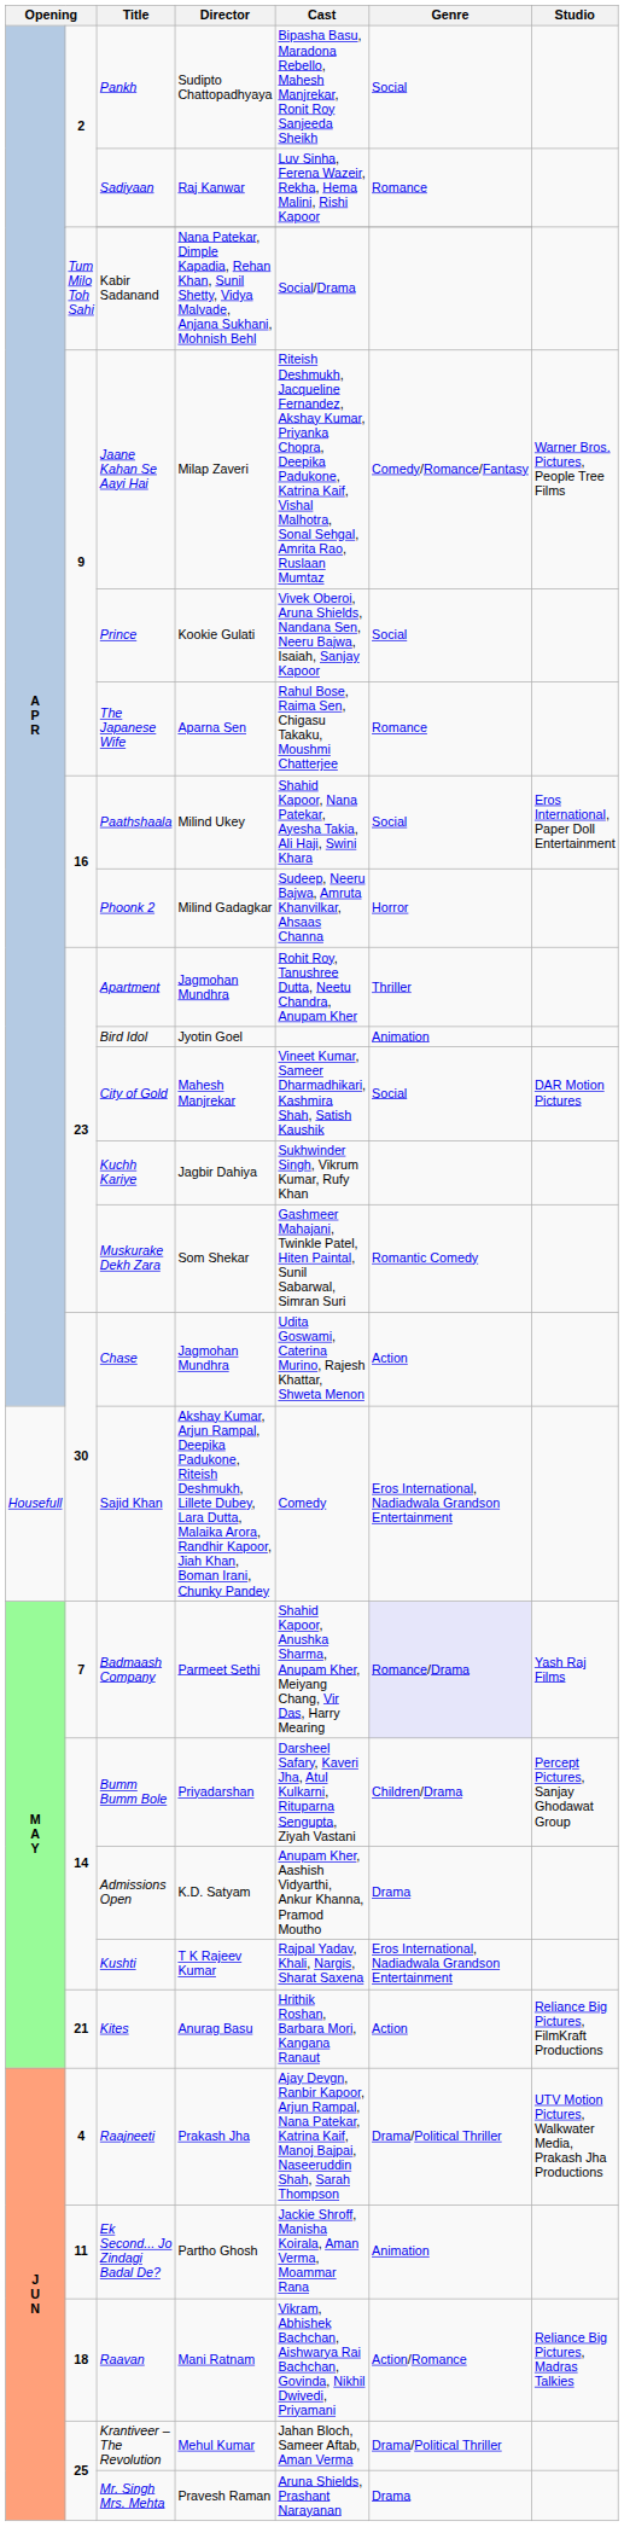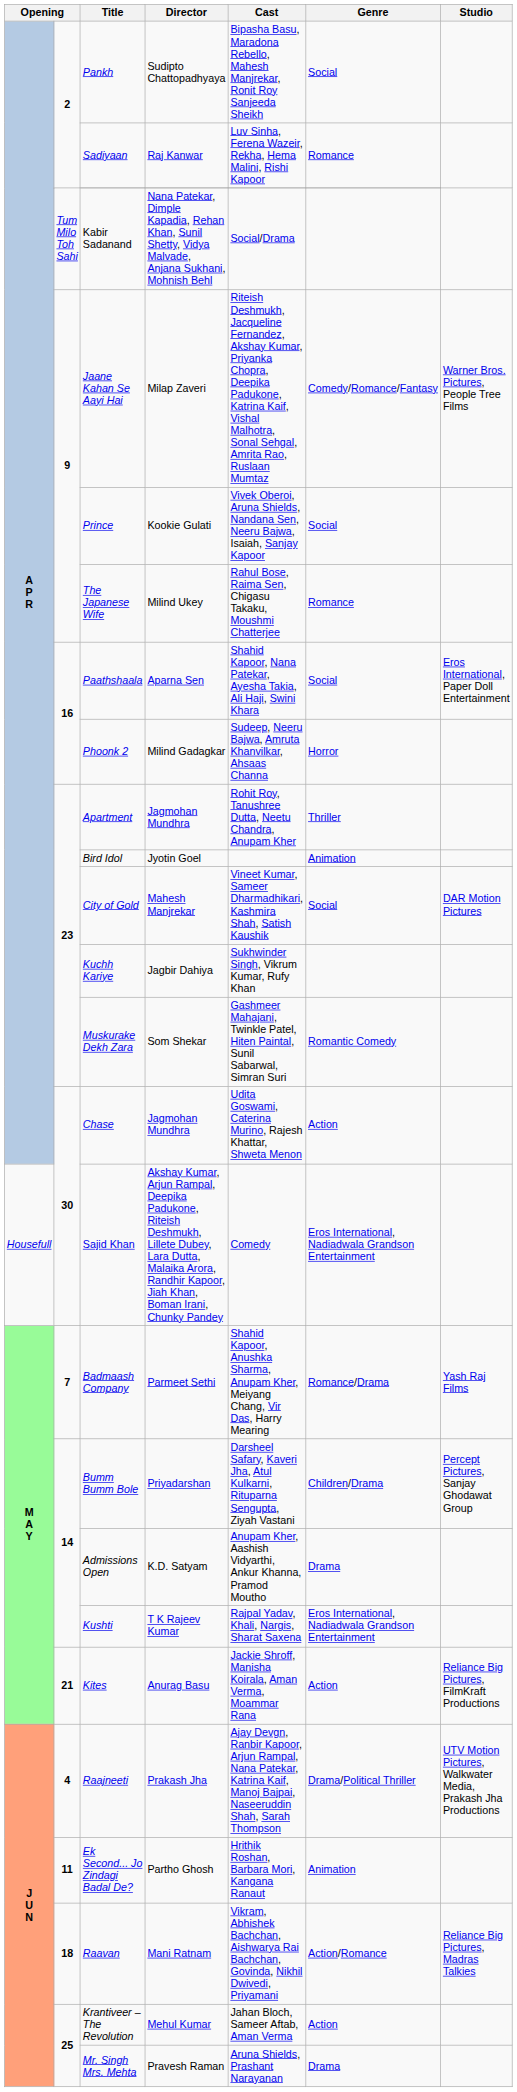The Japanese Wife | Director: Aparna Sen -> Milind Ukey
Paathshaala | Director: Milind Ukey -> Aparna Sen
Badmaash Company | Genre: lavender background -> no background
Kites | Cast: Hrithik Roshan, Barbara Mori, Kangana Ranaut -> Jackie Shroff, Manisha Koirala, Aman Verma, Moammar Rana
Ek Second... Jo Zindagi Badal De? | Cast: Jackie Shroff, Manisha Koirala, Aman Verma, Moammar Rana -> Hrithik Roshan, Barbara Mori, Kangana Ranaut
Krantiveer – The Revolution | Genre: Drama/Political Thriller -> Action
